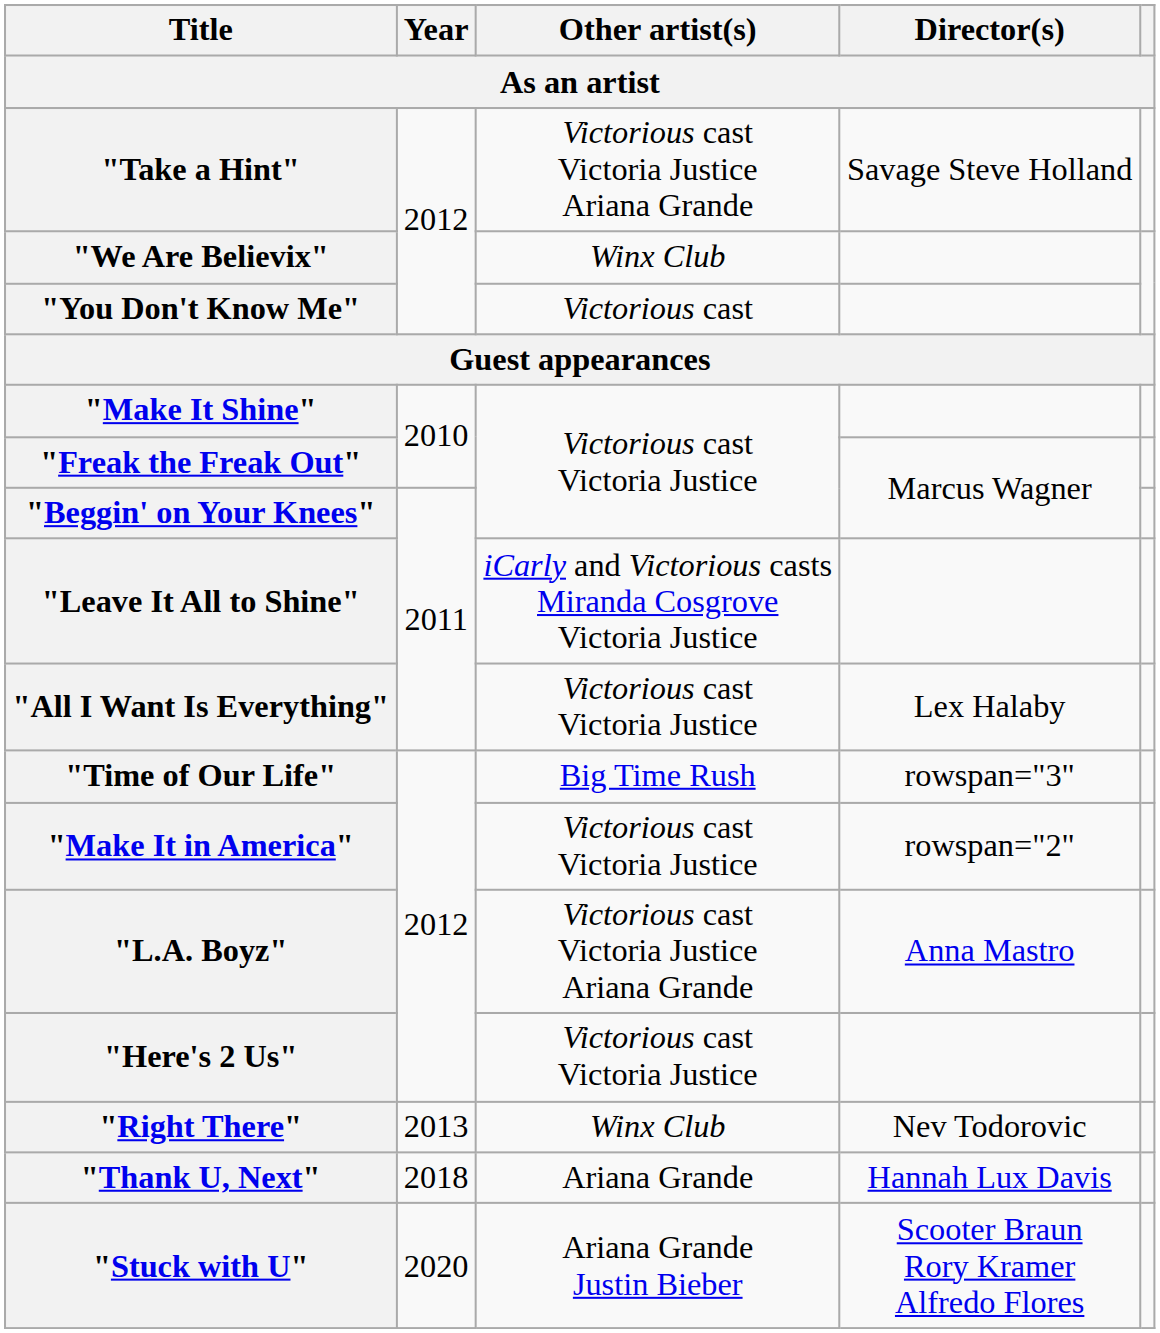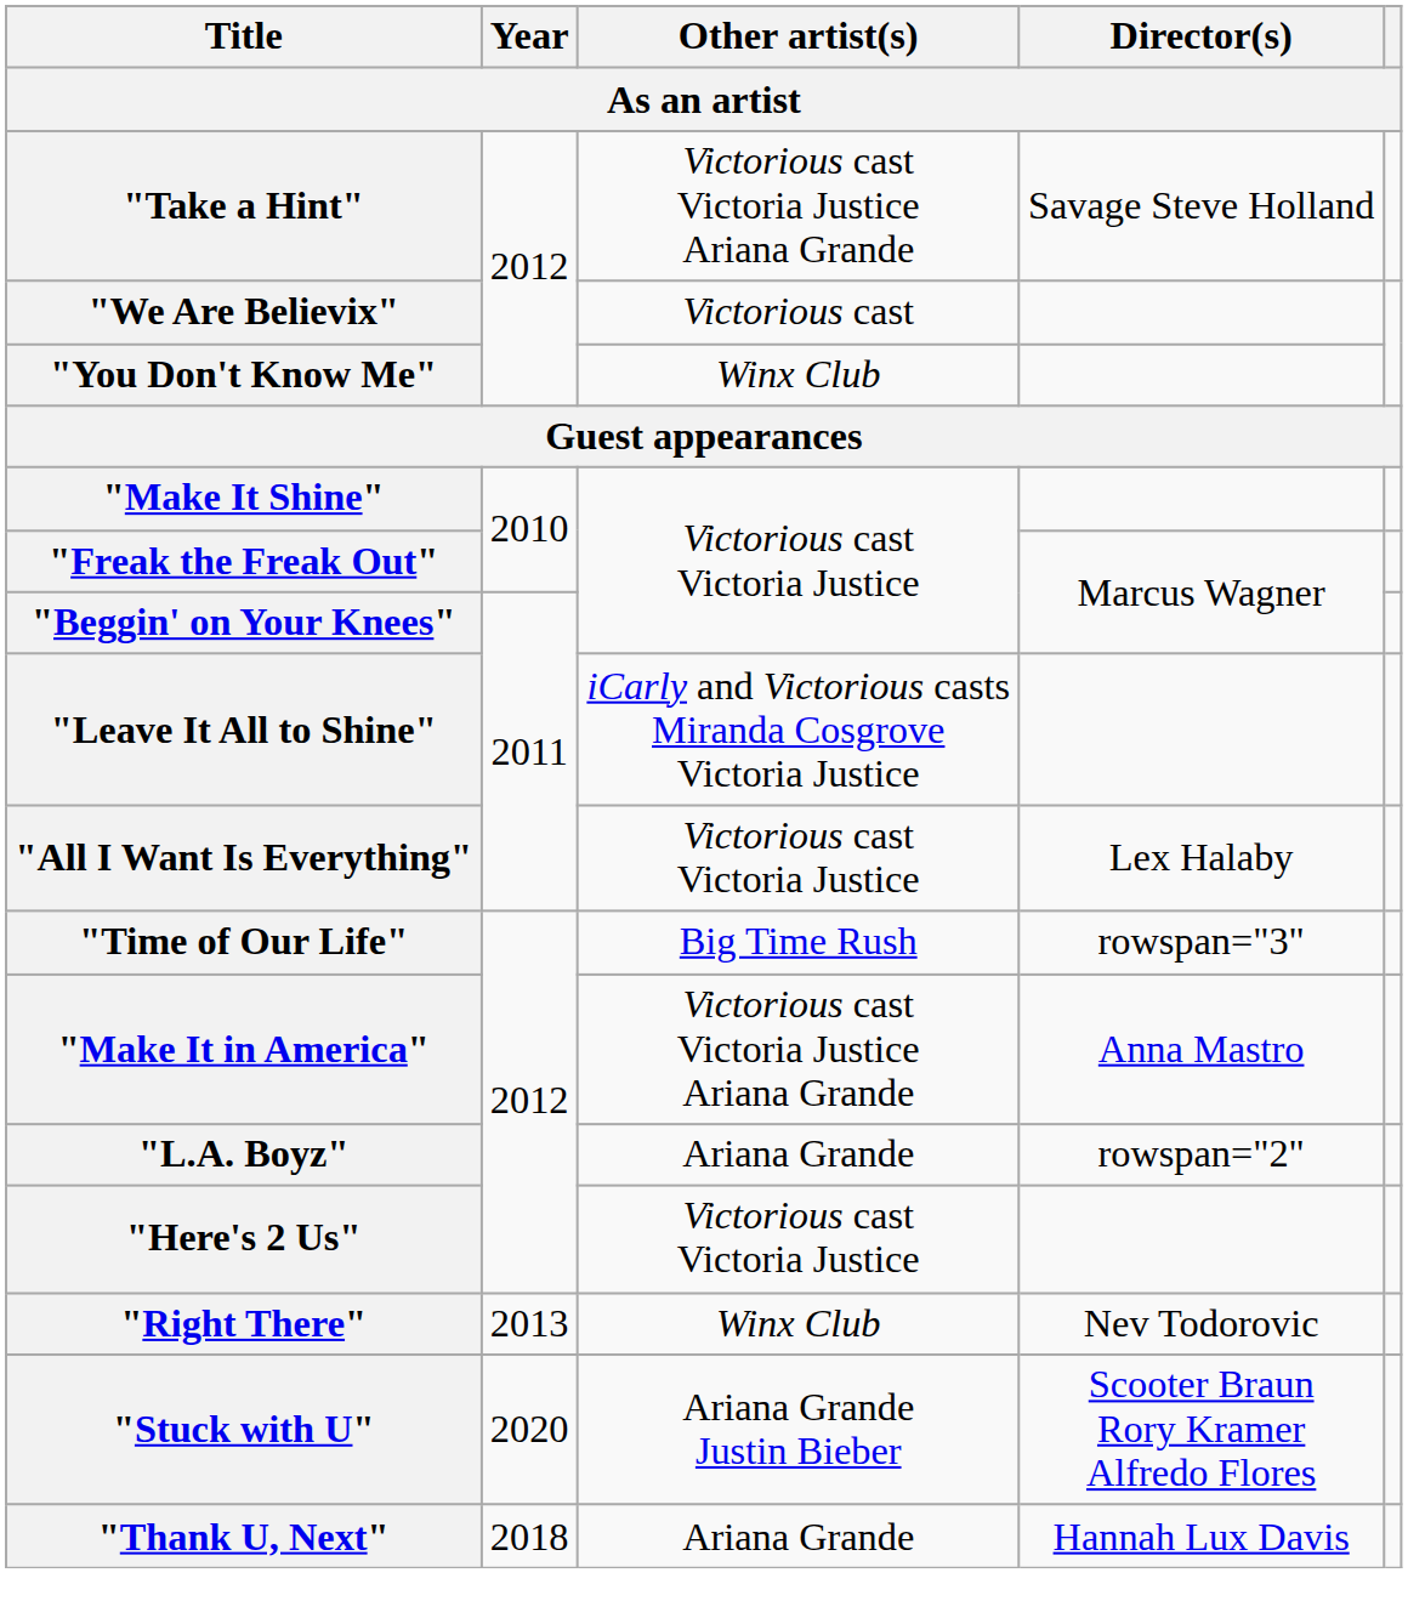"We Are Believix" | Other artist(s): Winx Club -> Victorious cast
"You Don't Know Me" | Other artist(s): Victorious cast -> Winx Club
"Make It in America" | Other artist(s): Victorious cast Victoria Justice -> Victorious cast Victoria Justice Ariana Grande
"Make It in America" | Director(s): rowspan="2" -> Anna Mastro
"L.A. Boyz" | Other artist(s): Victorious cast Victoria Justice Ariana Grande -> Ariana Grande
"L.A. Boyz" | Director(s): Anna Mastro -> rowspan="2"
rows swapped: "Thank U, Next" <-> "Stuck with U"
